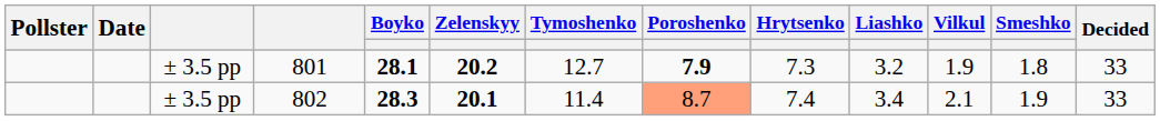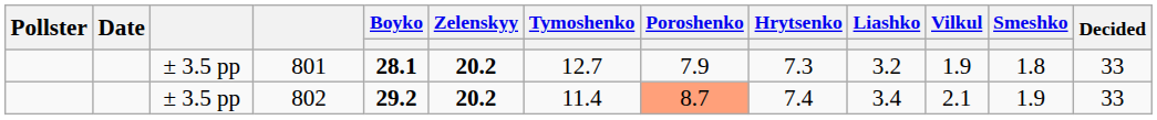801 | Poroshenko: bold -> normal
802 | Boyko: 28.3 -> 29.2
802 | Zelenskyy: 20.1 -> 20.2
